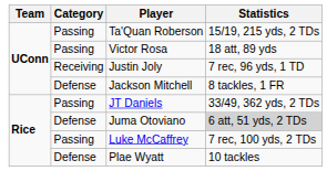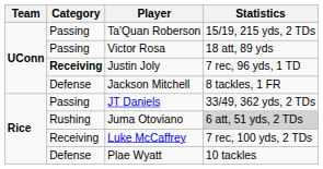Justin Joly | Category: normal -> bold
Juma Otoviano | Category: Defense -> Rushing
Luke McCaffrey | Category: Passing -> Receiving
